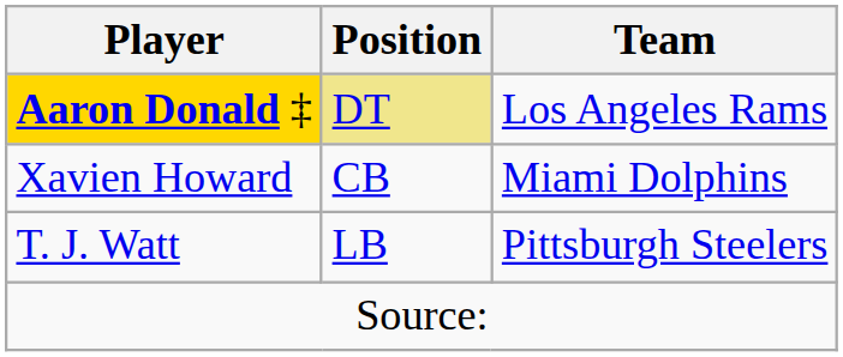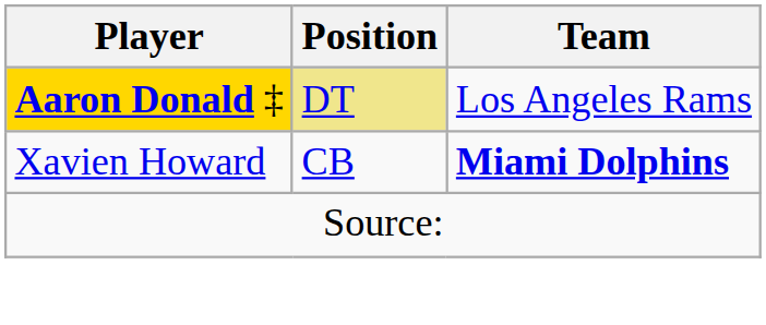Xavien Howard | Team: normal -> bold
- row: T. J. Watt | LB | Pittsburgh Steelers
